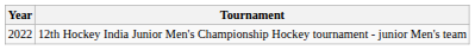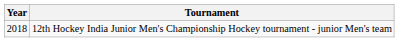row 2 | Year: 2022 -> 2018
